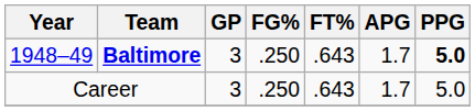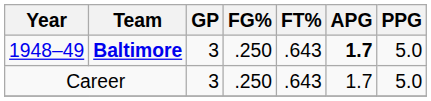1948–49 | APG: normal -> bold
1948–49 | PPG: bold -> normal
